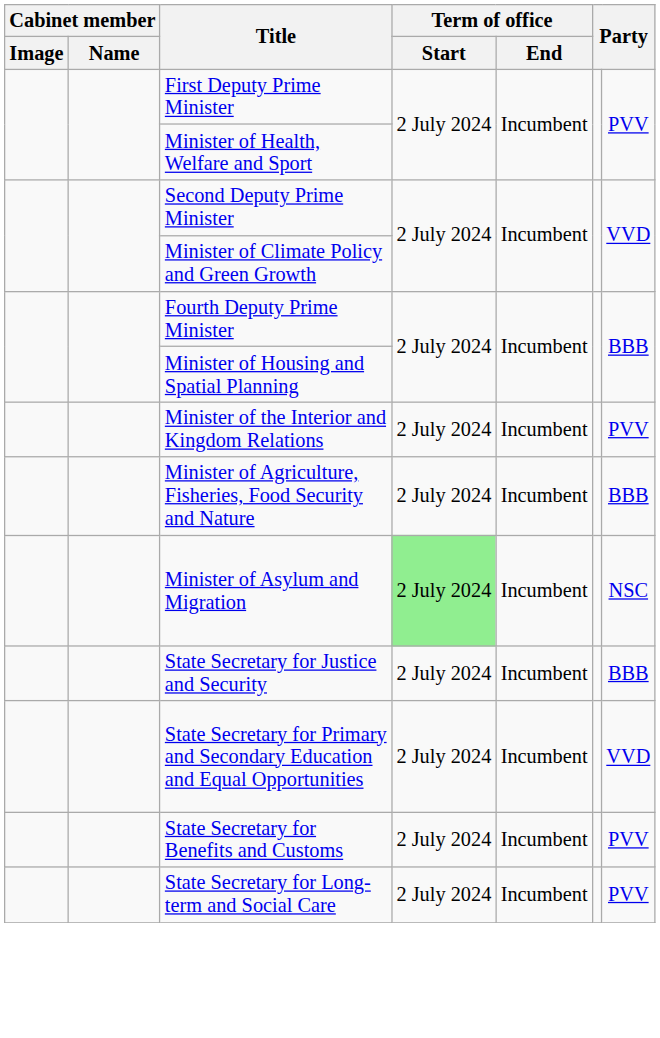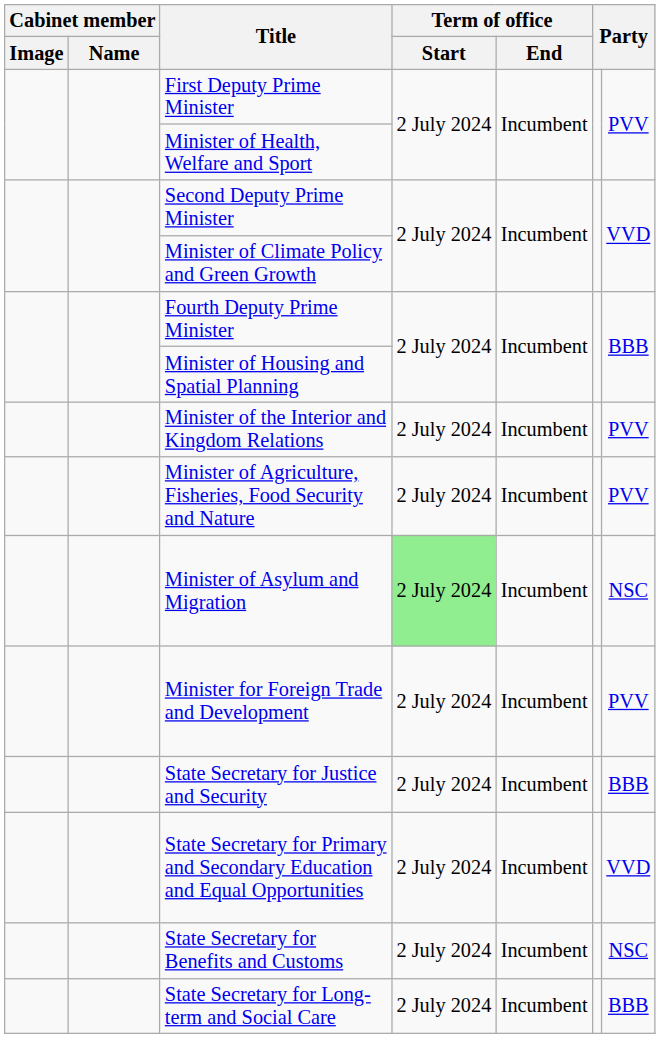Minister of Agriculture, Fisheries, Food Security and Nature | column 7: BBB -> PVV
+ row: Minister for Foreign Trade and Development | 2 July 2024 | Incumbent | PVV
State Secretary for Benefits and Customs | column 7: PVV -> NSC
State Secretary for Long-term and Social Care | column 7: PVV -> BBB
